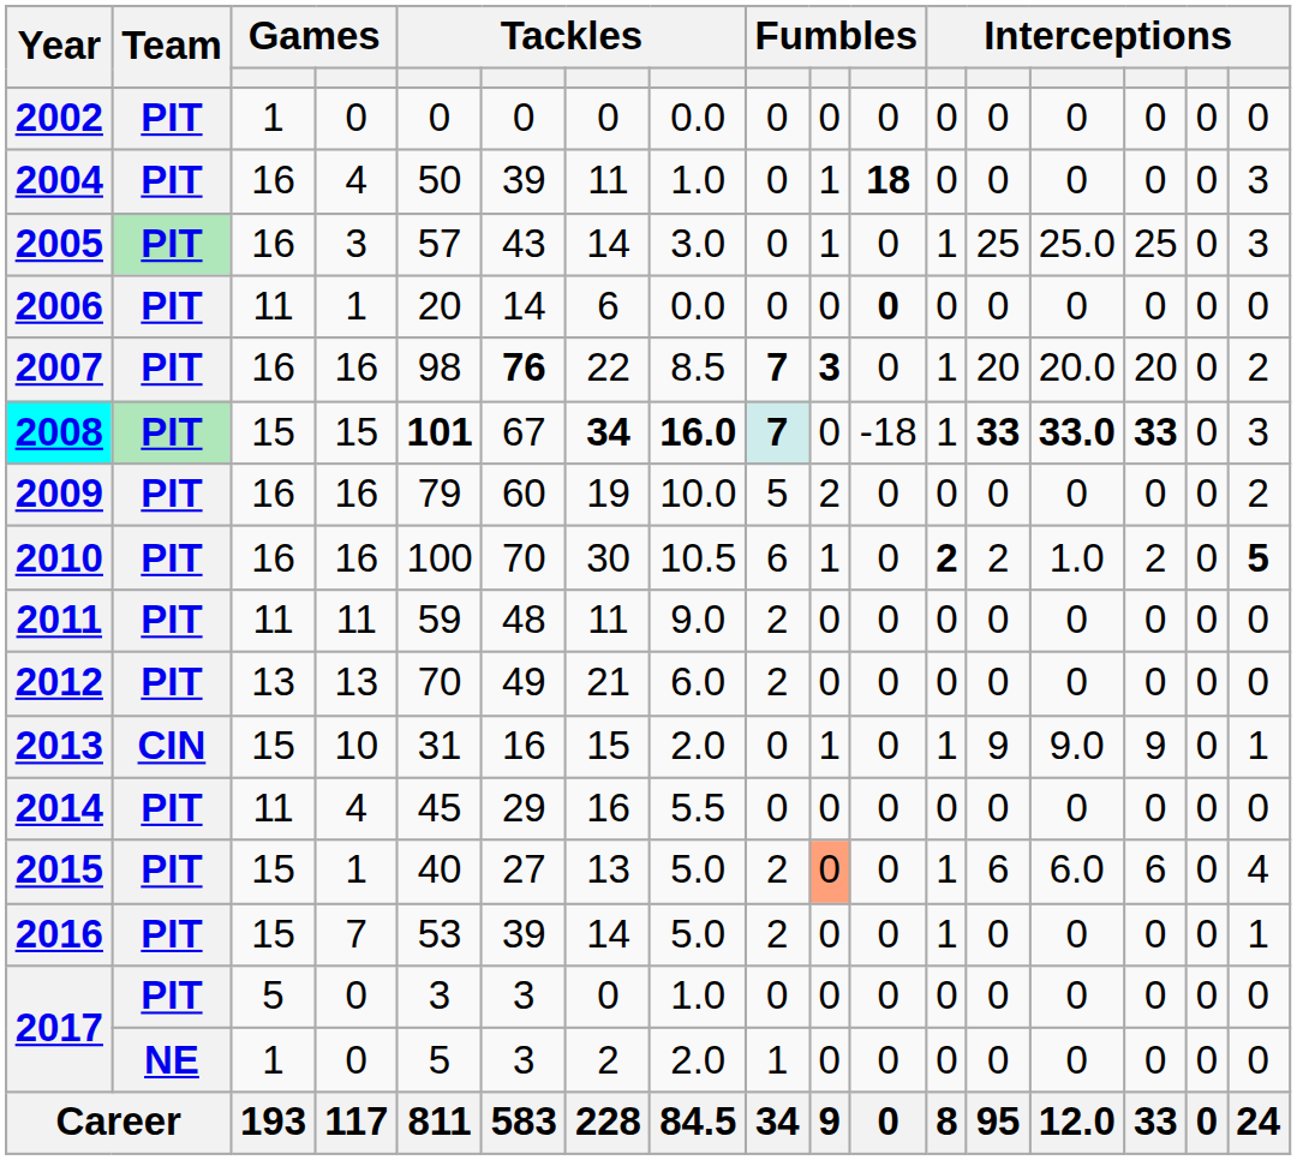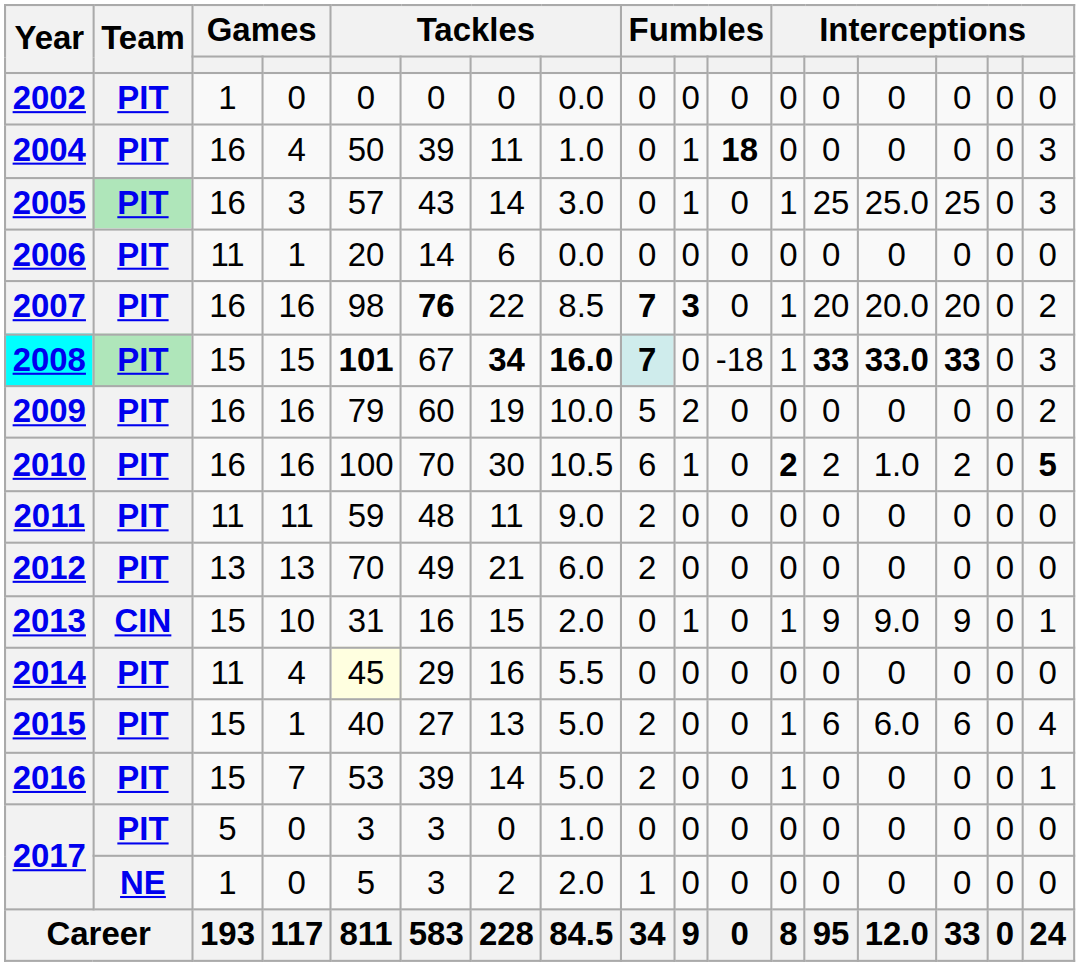2006 | column 11: bold -> normal
2014 | column 5: no background -> lightyellow background
2015 | column 10: lightsalmon background -> no background
